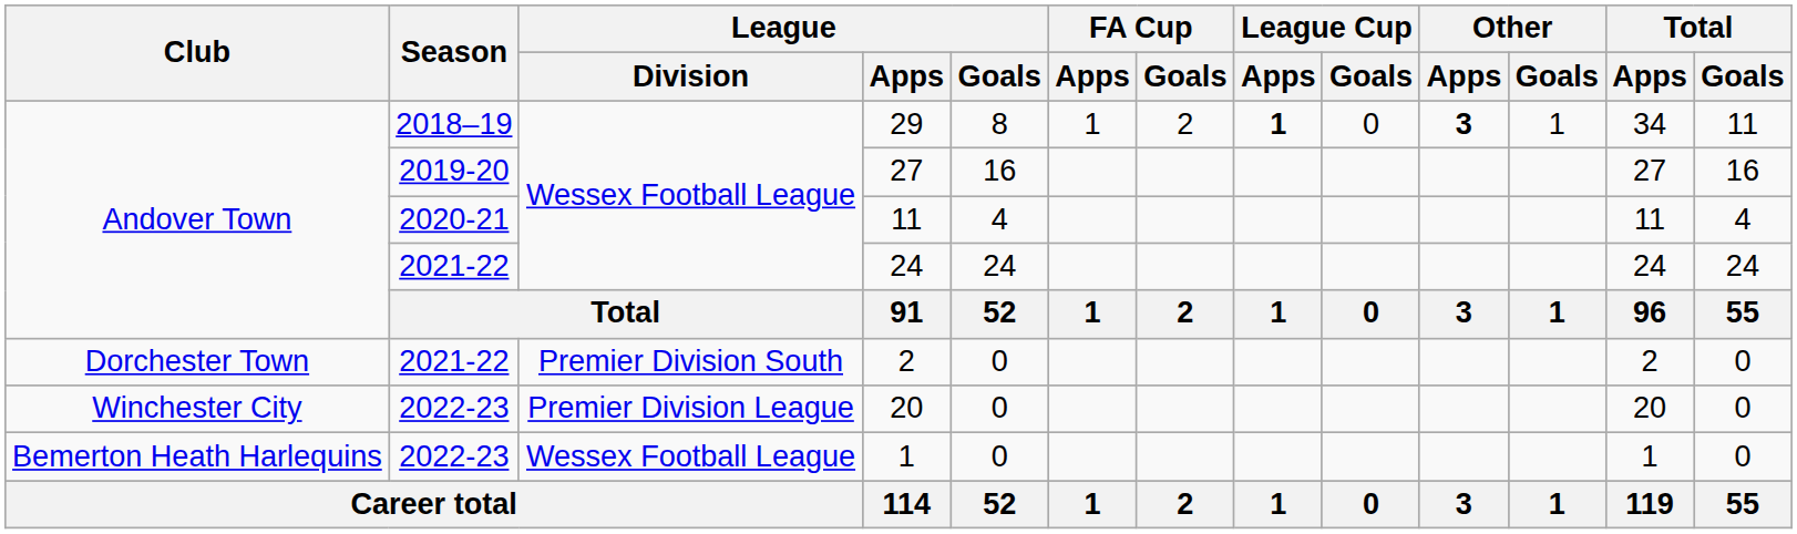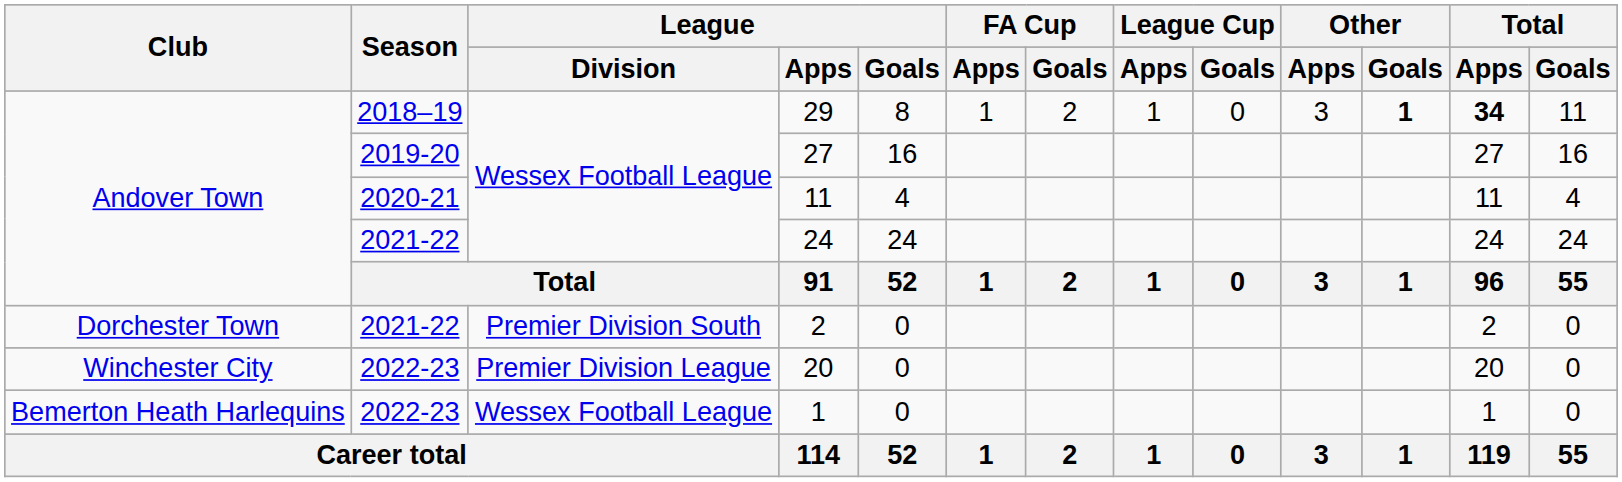29 | League Cup / Apps: bold -> normal
29 | Other / Apps: bold -> normal
29 | Other / Goals: normal -> bold
29 | Total / Apps: normal -> bold
